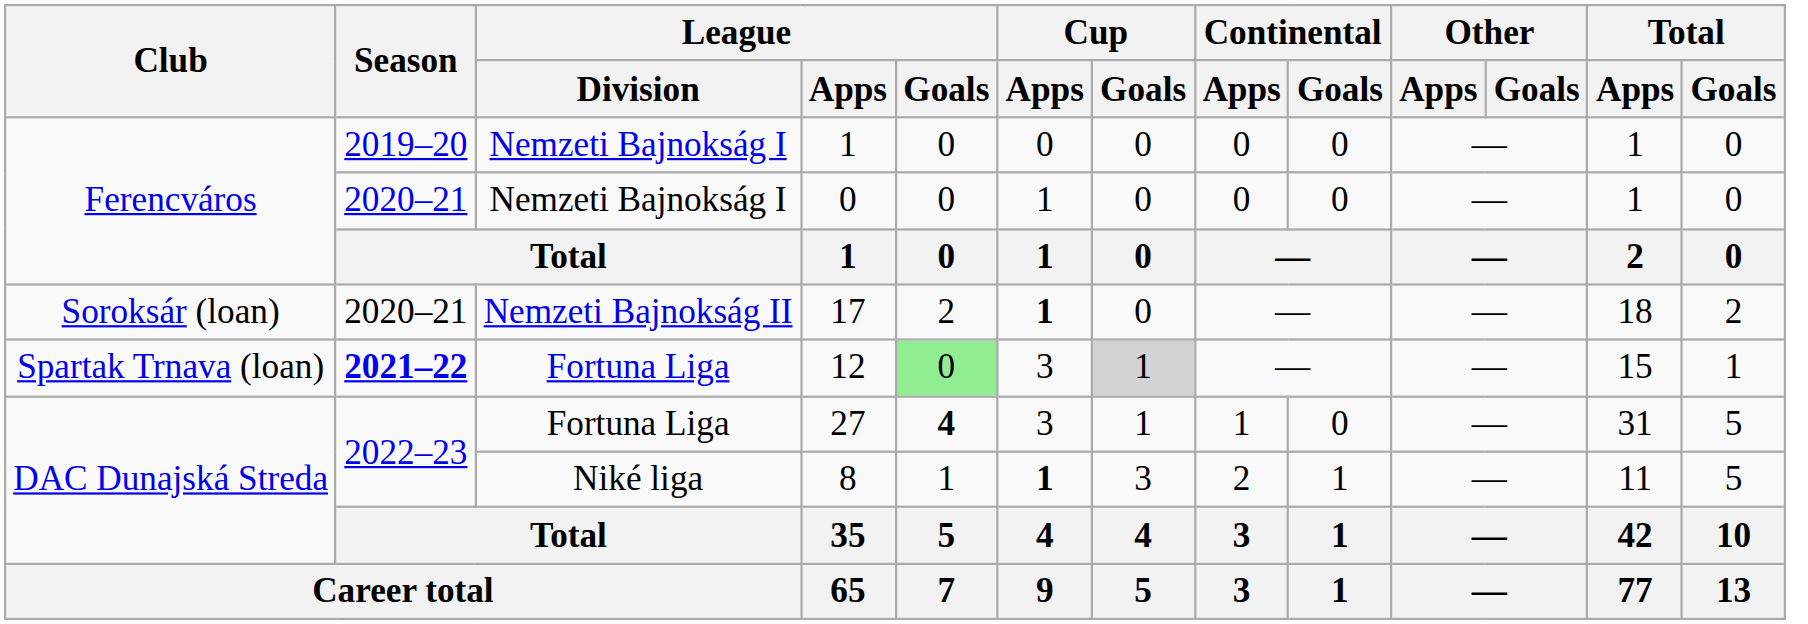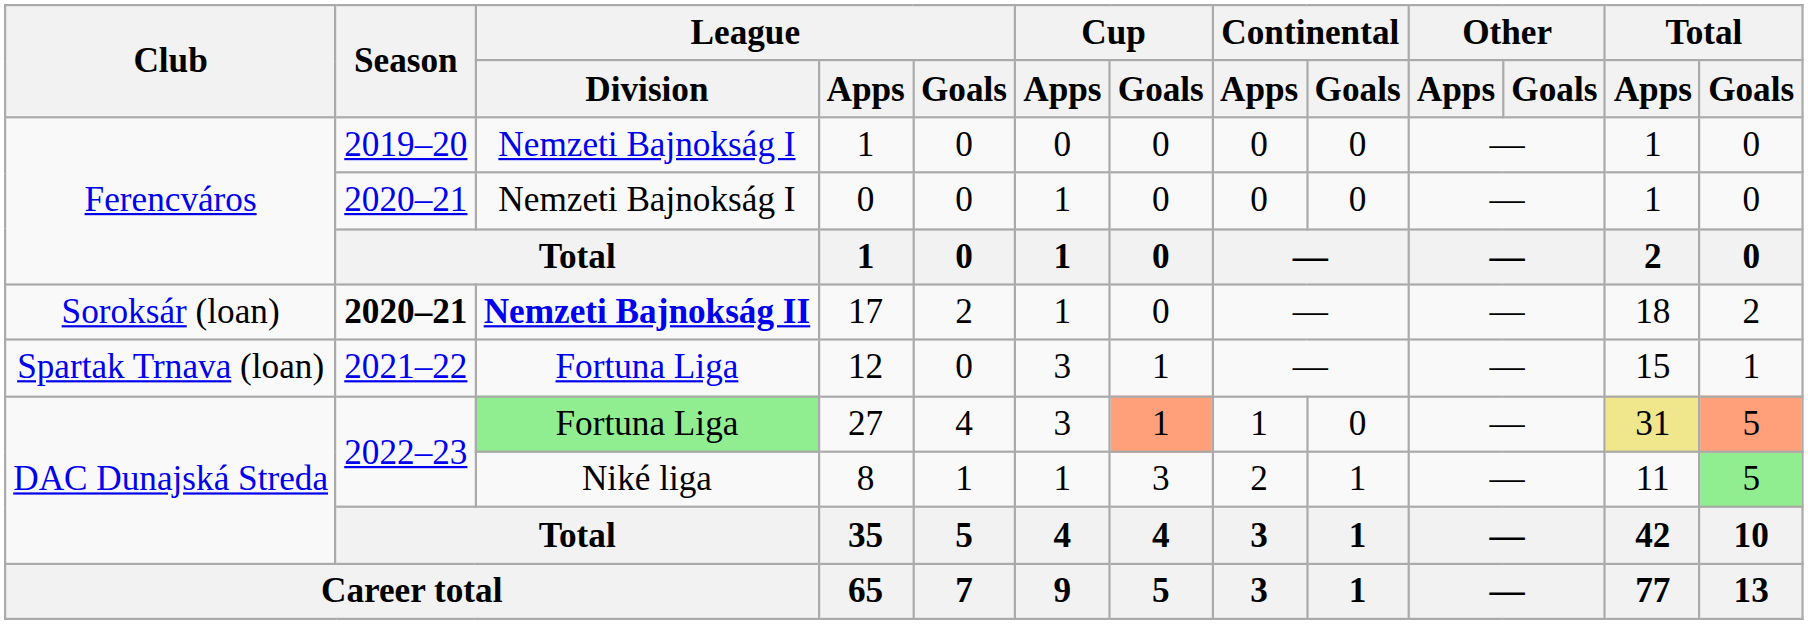17 | Season: normal -> bold
17 | League / Division: normal -> bold
17 | Cup / Apps: bold -> normal
12 | Season: bold -> normal
12 | League / Goals: lightgreen background -> no background
12 | Cup / Goals: lightgrey background -> no background
27 | League / Division: no background -> lightgreen background
27 | League / Goals: bold -> normal
27 | Cup / Goals: no background -> lightsalmon background
27 | Total / Apps: no background -> khaki background
27 | Total / Goals: no background -> lightsalmon background
8 | Cup / Apps: bold -> normal
8 | Total / Goals: no background -> lightgreen background
